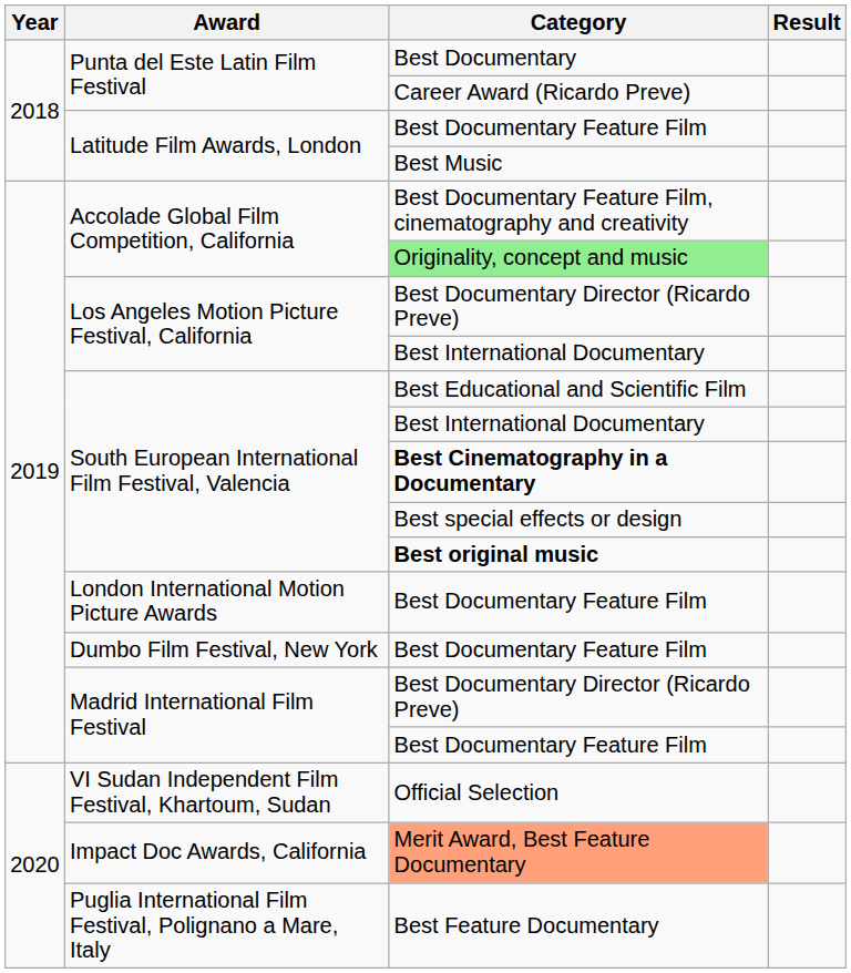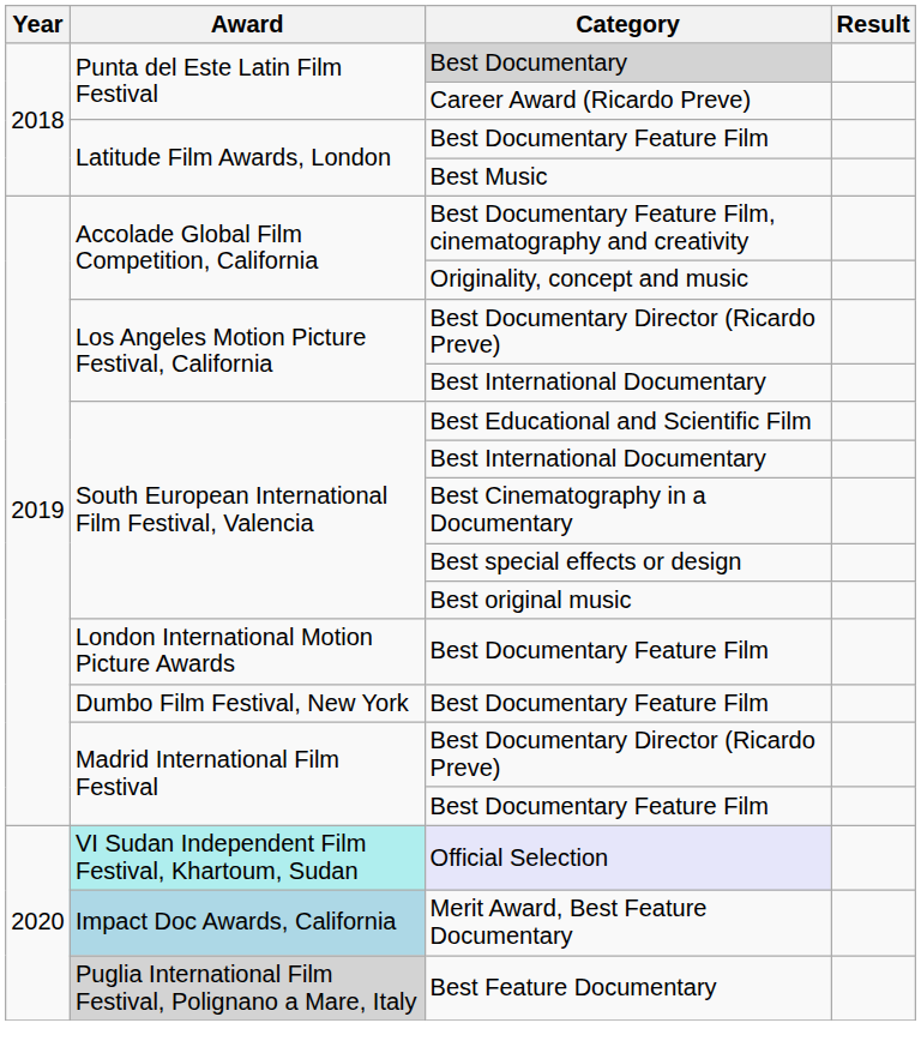Best Documentary | Category: no background -> lightgrey background
Originality, concept and music | Category: lightgreen background -> no background
Best Cinematography in a Documentary | Category: bold -> normal
Best original music | Category: bold -> normal
Official Selection | Award: no background -> paleturquoise background
Official Selection | Category: no background -> lavender background
Merit Award, Best Feature Documentary | Award: no background -> lightblue background
Merit Award, Best Feature Documentary | Category: lightsalmon background -> no background
Best Feature Documentary | Award: no background -> lightgrey background
